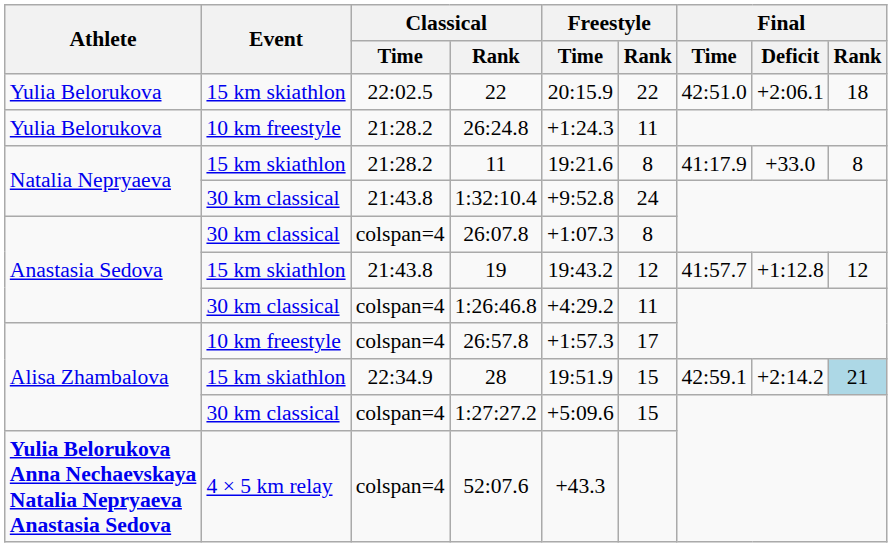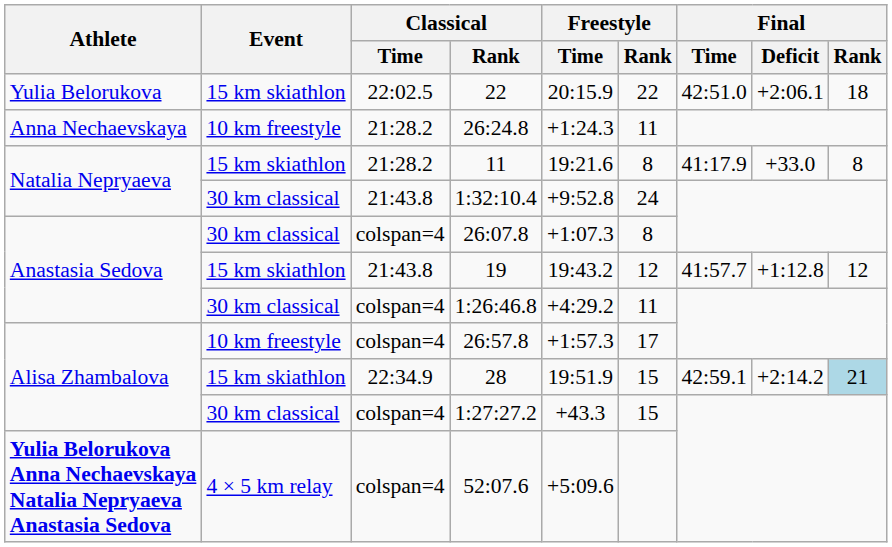26:24.8 | Athlete: Yulia Belorukova -> Anna Nechaevskaya
1:27:27.2 | Freestyle / Time: +5:09.6 -> +43.3
52:07.6 | Freestyle / Time: +43.3 -> +5:09.6
